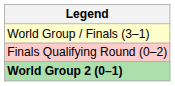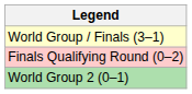row 4 | column 1: bold -> normal
